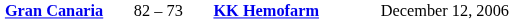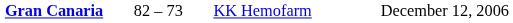Gran Canaria | column 3: bold -> normal
